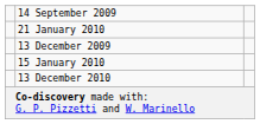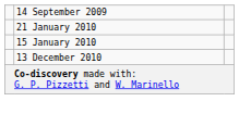- row: 13 December 2009
